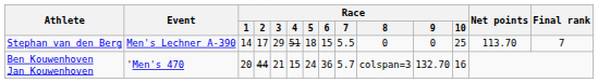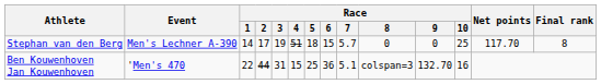Stephan van den Berg | Race / 3: 29 -> 19
Stephan van den Berg | Race / 7: 5.5 -> 5.7
Stephan van den Berg | Net points: 113.70 -> 117.70
Stephan van den Berg | Final rank: 7 -> 8
Ben Kouwenhoven Jan Kouwenhoven | Race / 1: 20 -> 22
Ben Kouwenhoven Jan Kouwenhoven | Race / 3: 21 -> 31
Ben Kouwenhoven Jan Kouwenhoven | Race / 5: 24 -> 25
Ben Kouwenhoven Jan Kouwenhoven | Race / 7: 5.7 -> 5.1
